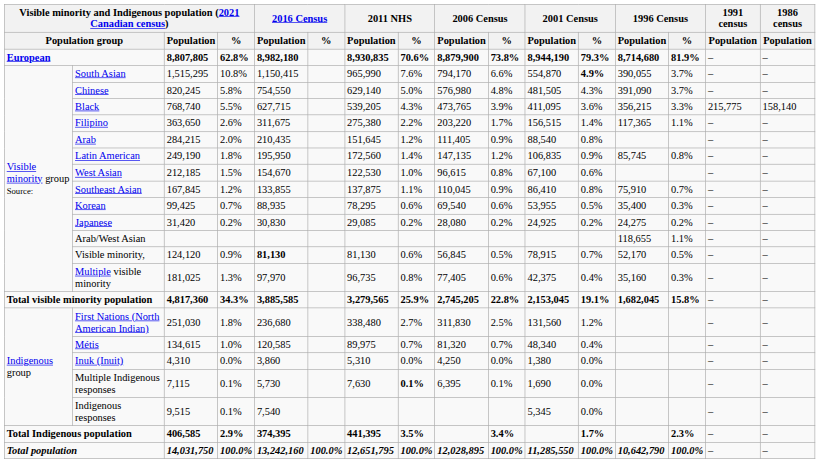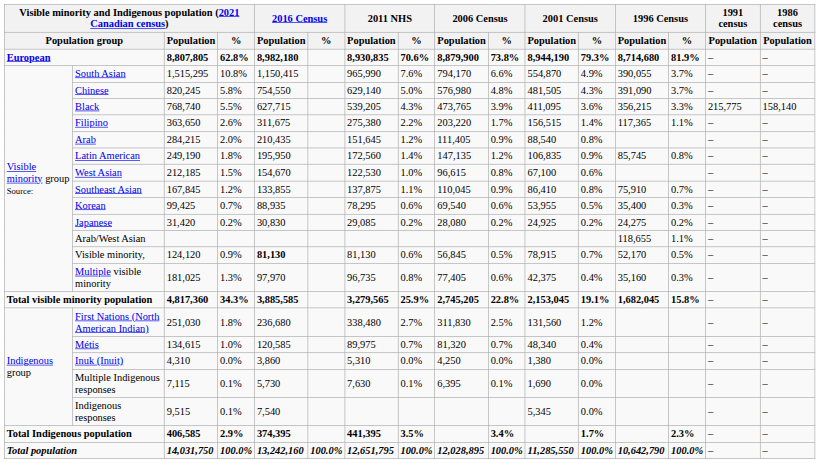South Asian | 2001 Census / %: bold -> normal
Multiple Indigenous responses | 2011 NHS / %: bold -> normal
